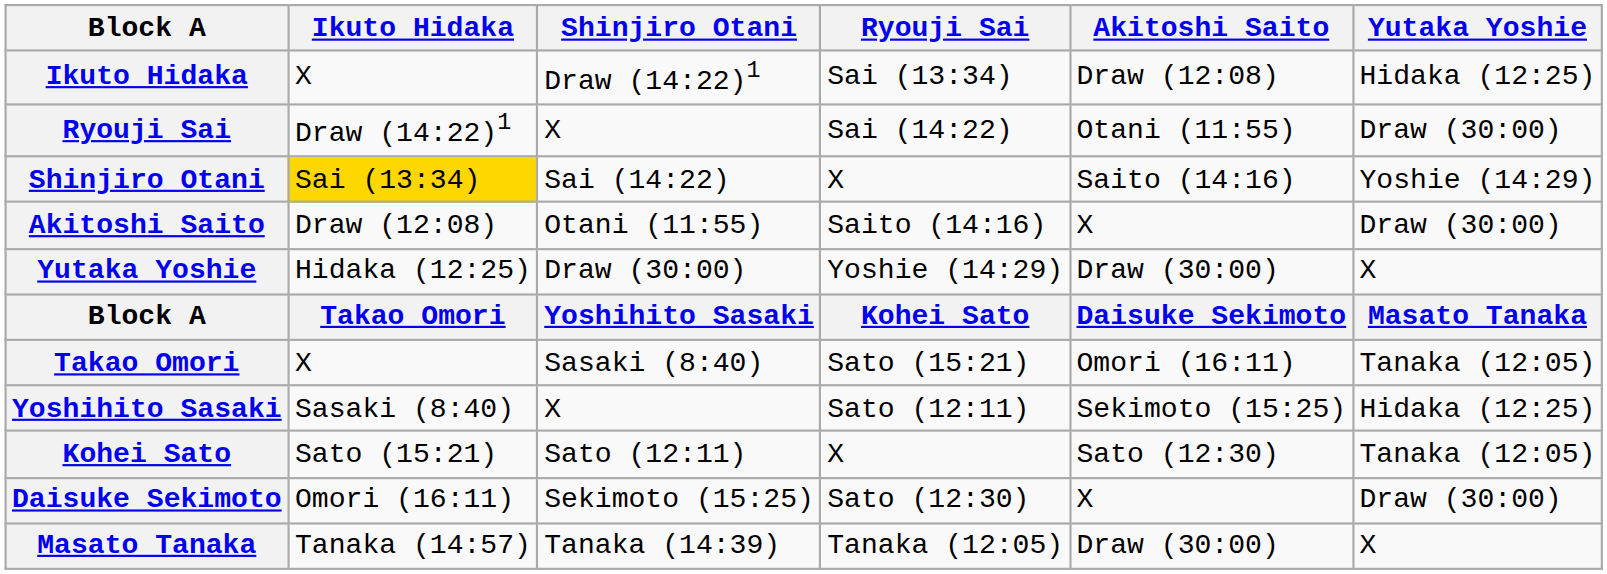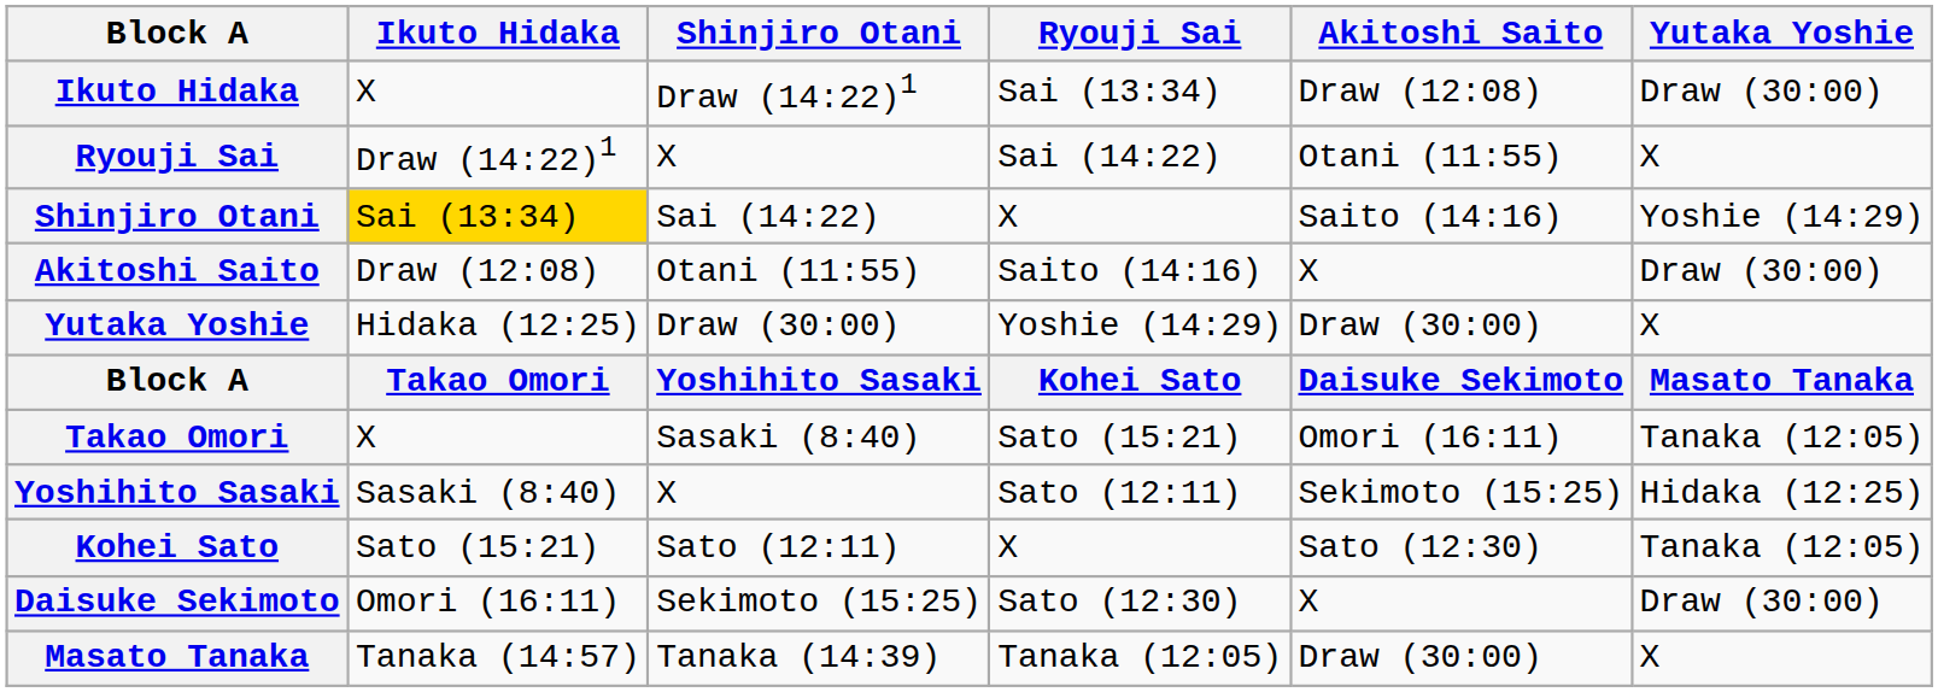row 2 | Yutaka Yoshie: Hidaka (12:25) -> Draw (30:00)
row 3 | Yutaka Yoshie: Draw (30:00) -> X
